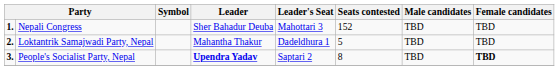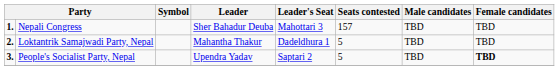Nepali Congress | Seats contested: 152 -> 157
People's Socialist Party, Nepal | Leader: bold -> normal
People's Socialist Party, Nepal | Seats contested: 8 -> 5
